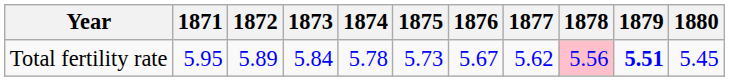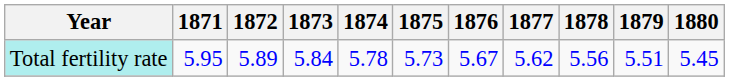row 2 | Year: no background -> paleturquoise background
row 2 | 1878: pink background -> no background
row 2 | 1879: bold -> normal
